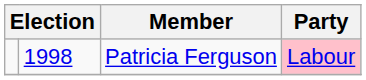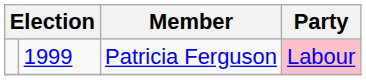Patricia Ferguson | column 2: 1998 -> 1999
